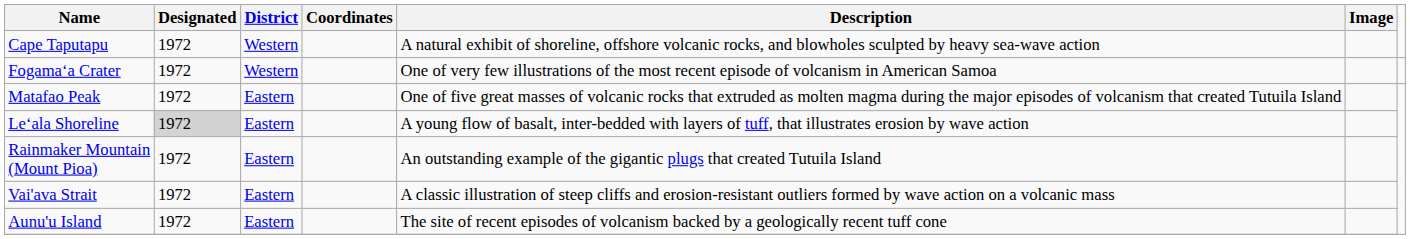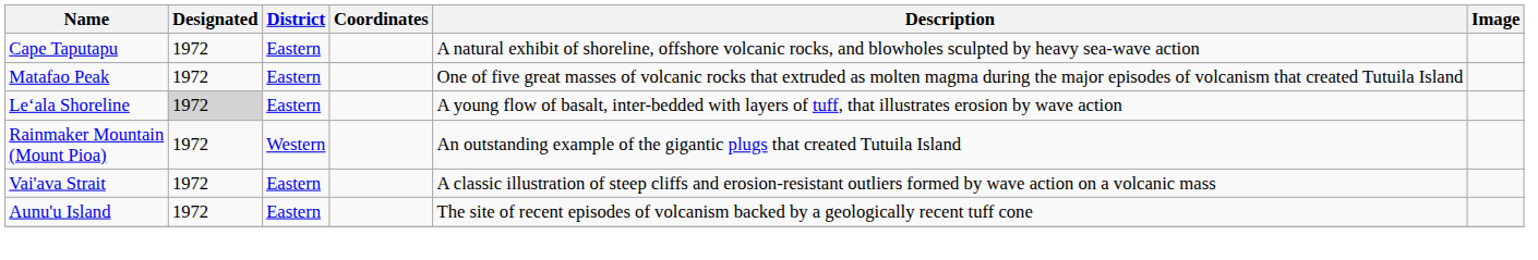Cape Taputapu | District: Western -> Eastern
- row: Fogamaʻa Crater | 1972 | Western | One of very few illustrations of the most recent episode of volcanism in American Samoa
Rainmaker Mountain (Mount Pioa) | District: Eastern -> Western
